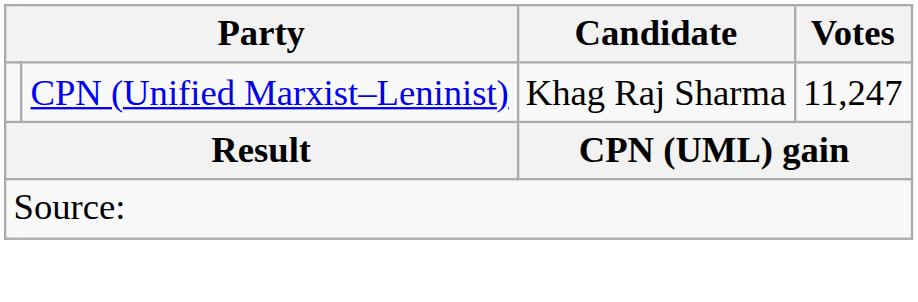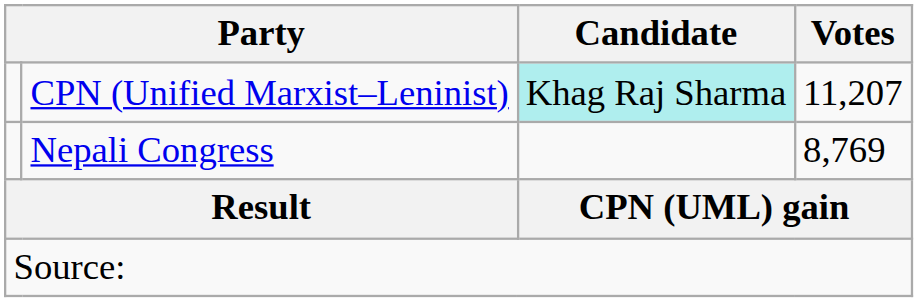CPN (Unified Marxist–Leninist) | Candidate: no background -> paleturquoise background
CPN (Unified Marxist–Leninist) | Votes: 11,247 -> 11,207
+ row: Nepali Congress | 8,769
